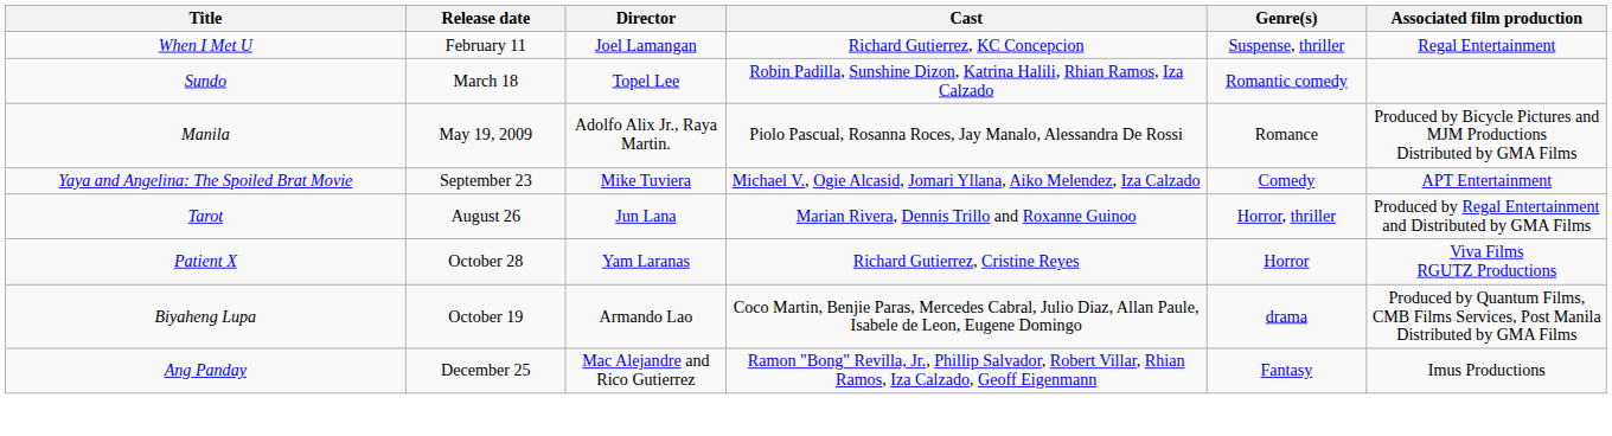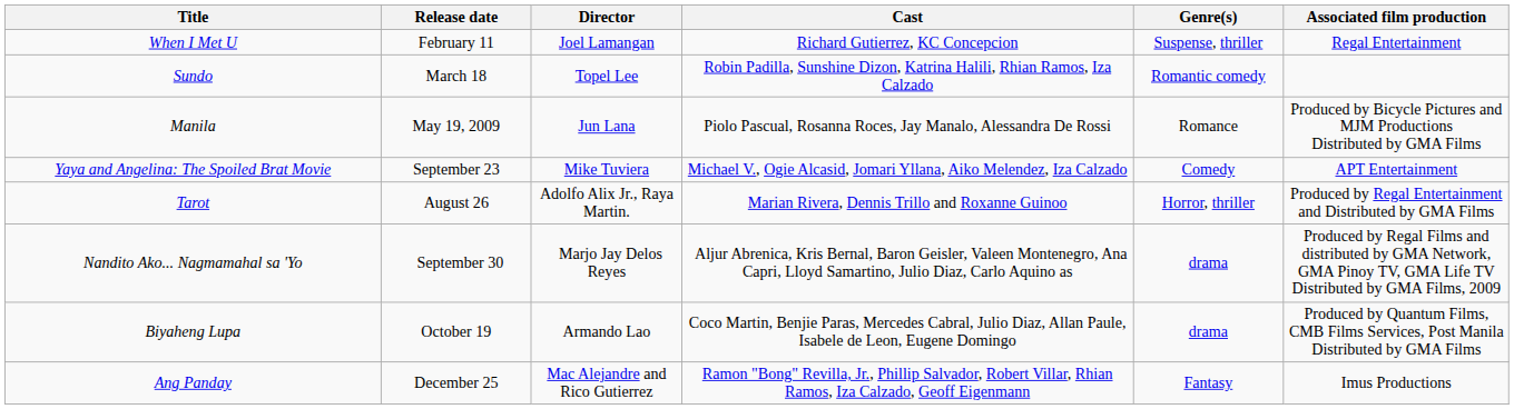Manila | Director: Adolfo Alix Jr., Raya Martin. -> Jun Lana
Tarot | Director: Jun Lana -> Adolfo Alix Jr., Raya Martin.
+ row: Nandito Ako... Nagmamahal sa 'Yo | September 30 | Marjo Jay Delos Reyes | Aljur Abrenica, Kris Bernal, Baron Geisler, Valeen Montenegro, Ana Capri, Lloyd Samartino, Julio Diaz, Carlo Aquino as | drama | Produced by Regal Films and distributed by GMA Network, GMA Pinoy TV, GMA Life TV Distributed by GMA Films, 2009
- row: Patient X | October 28 | Yam Laranas | Richard Gutierrez, Cristine Reyes | Horror | Viva Films RGUTZ Productions
